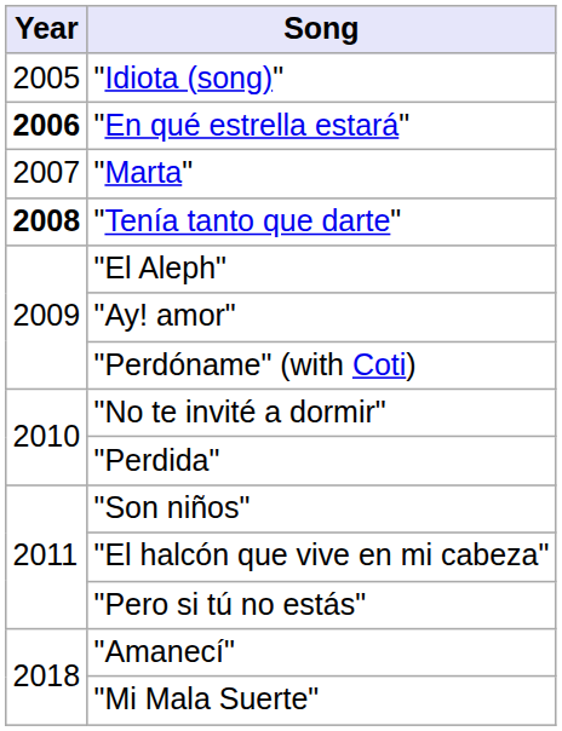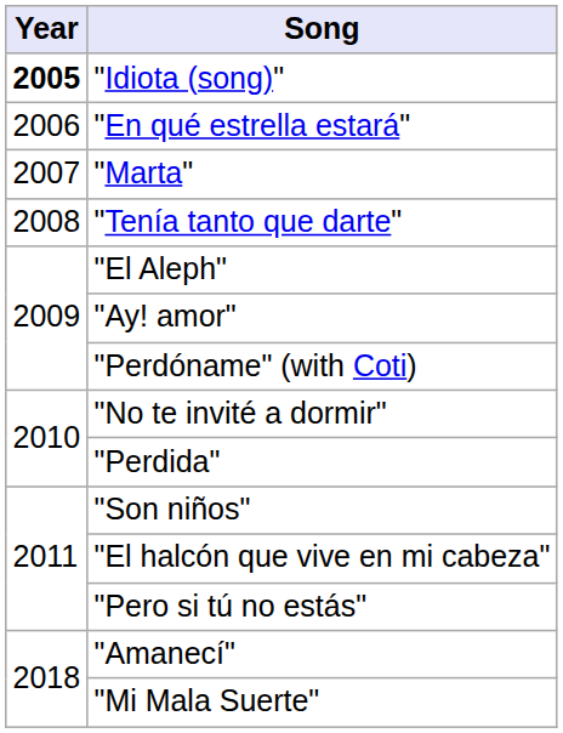"Idiota (song)" | Year: normal -> bold
"En qué estrella estará" | Year: bold -> normal
"Tenía tanto que darte" | Year: bold -> normal
